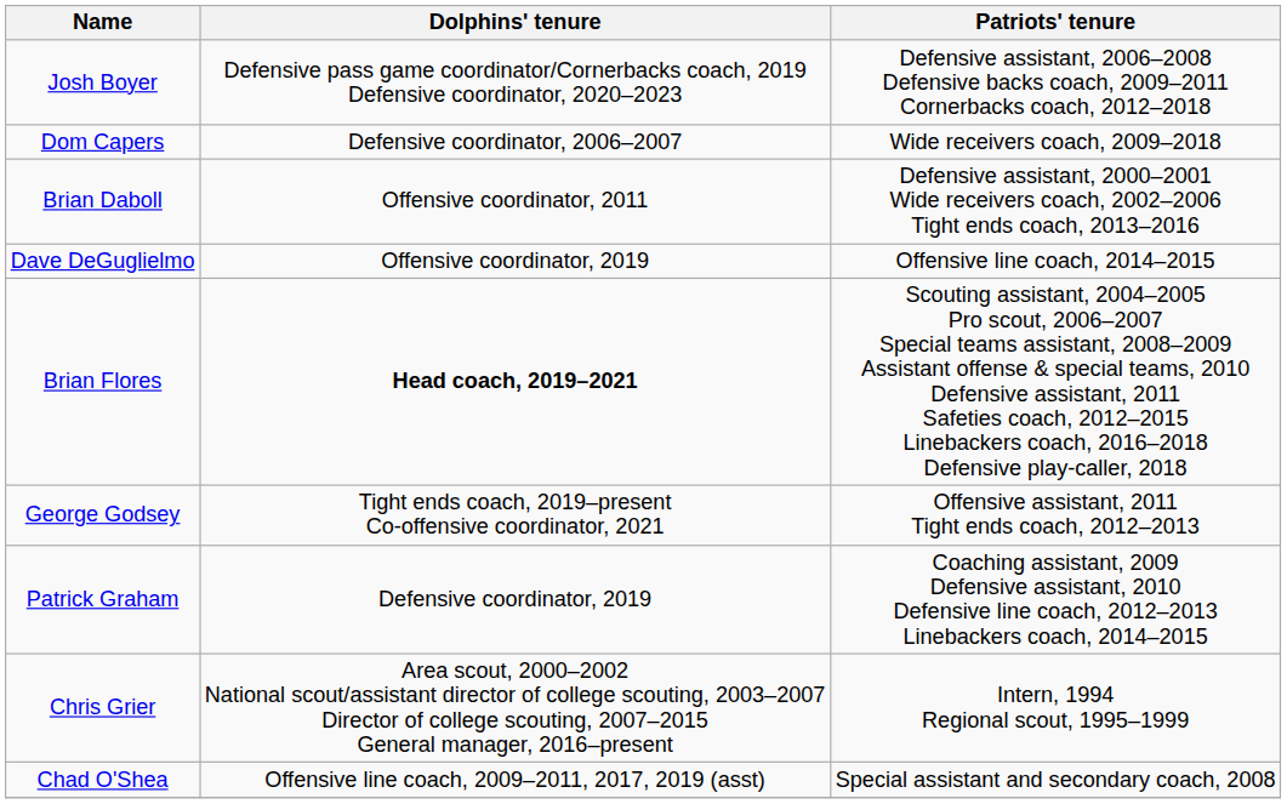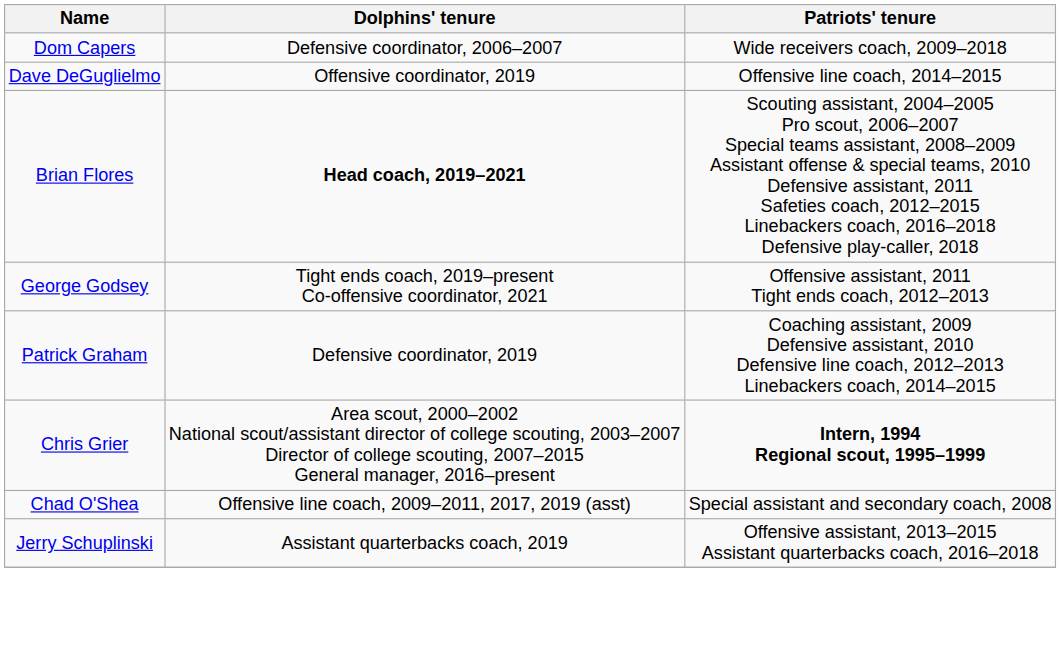- row: Josh Boyer | Defensive pass game coordinator/Cornerbacks coach, 2019 Defensive coordinator, 2020–2023 | Defensive assistant, 2006–2008 Defensive backs coach, 2009–2011 Cornerbacks coach, 2012–2018
- row: Brian Daboll | Offensive coordinator, 2011 | Defensive assistant, 2000–2001 Wide receivers coach, 2002–2006 Tight ends coach, 2013–2016
Chris Grier | Patriots' tenure: normal -> bold
+ row: Jerry Schuplinski | Assistant quarterbacks coach, 2019 | Offensive assistant, 2013–2015 Assistant quarterbacks coach, 2016–2018
